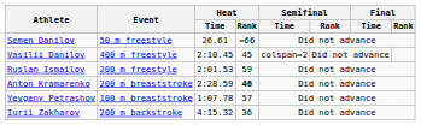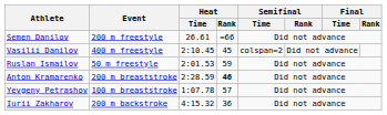Semen Danilov | Event: 50 m freestyle -> 200 m freestyle
Ruslan Ismailov | Event: 200 m freestyle -> 50 m freestyle
